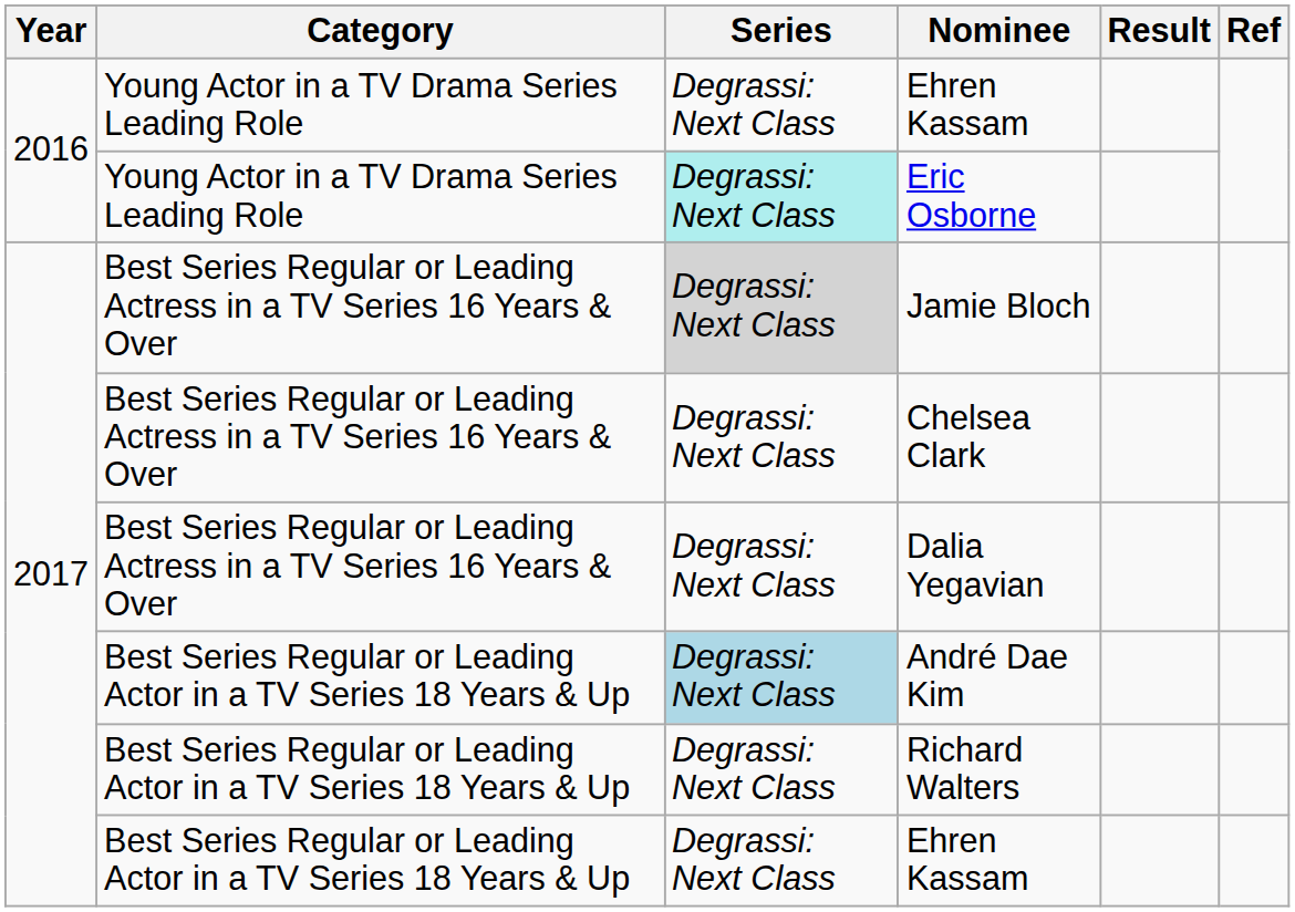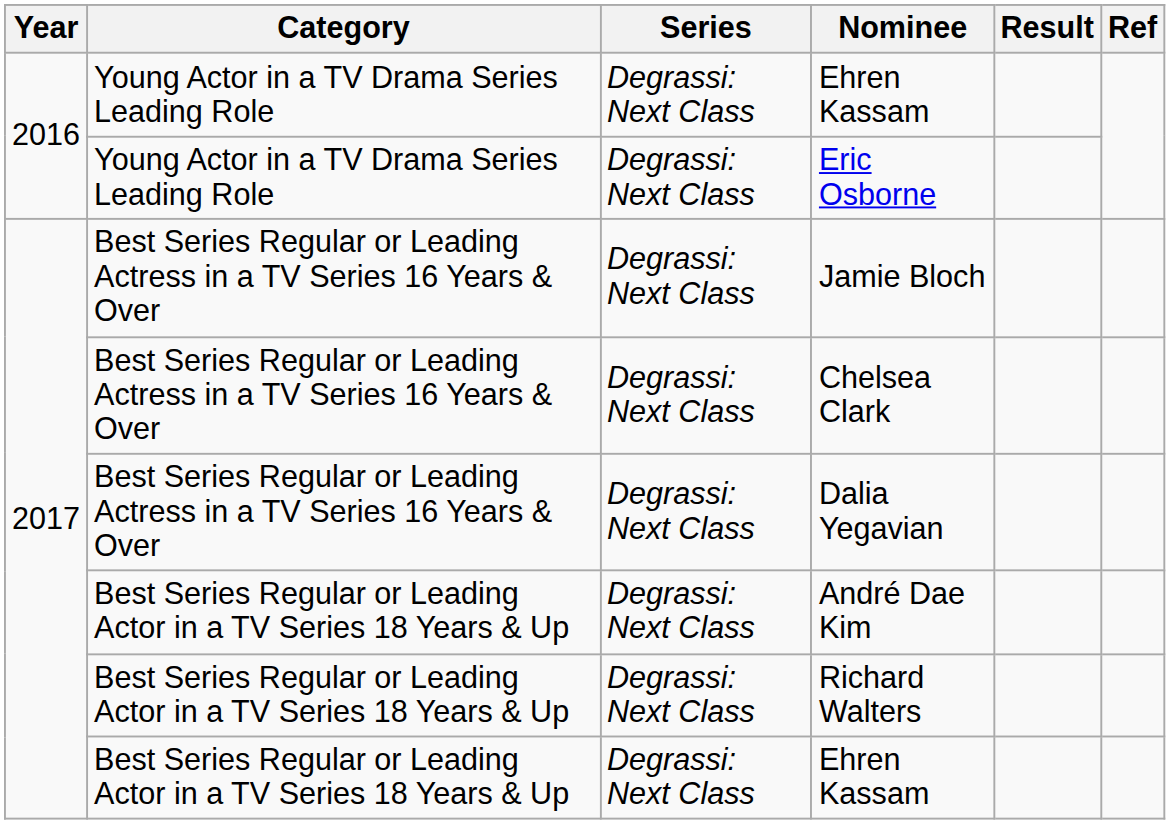Eric Osborne | Series: paleturquoise background -> no background
Jamie Bloch | Series: lightgrey background -> no background
André Dae Kim | Series: lightblue background -> no background
